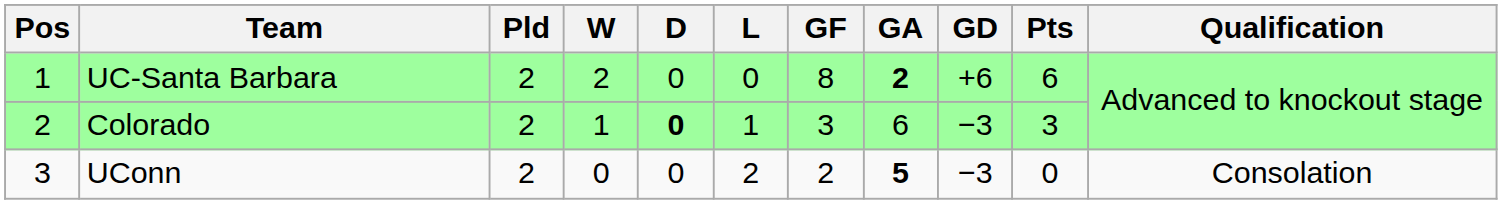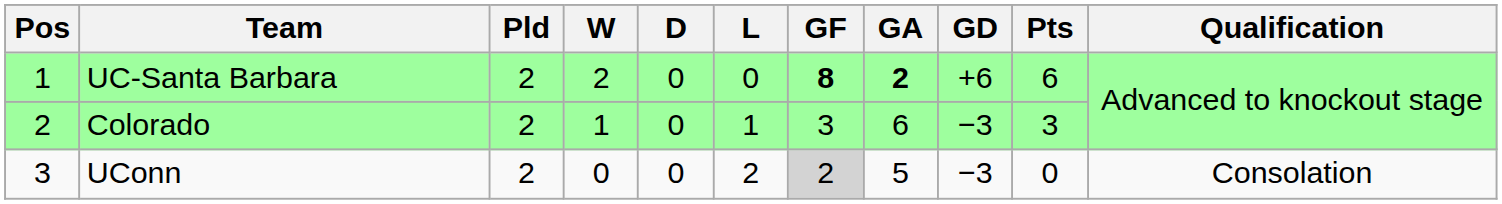UC-Santa Barbara | GF: normal -> bold
Colorado | D: bold -> normal
UConn | GF: no background -> lightgrey background
UConn | GA: bold -> normal
